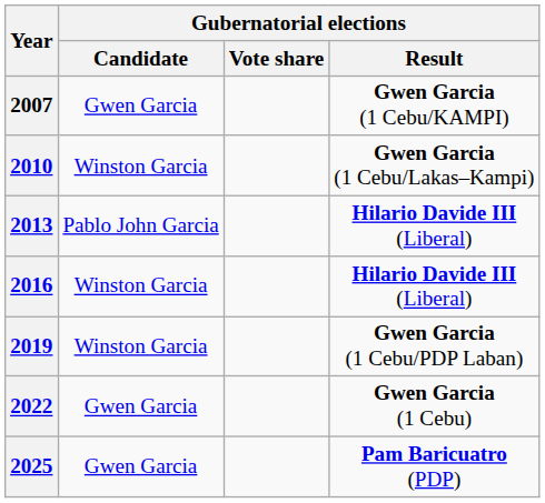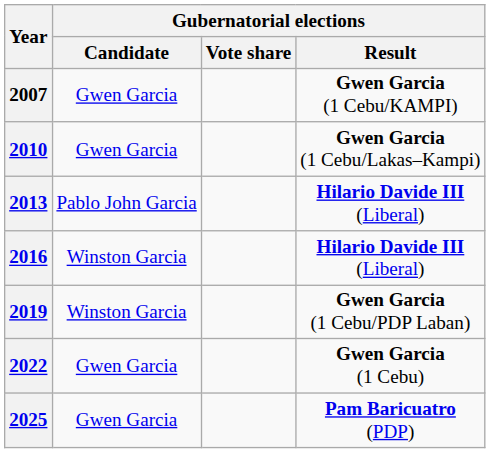2010 | Gubernatorial elections / Candidate: Winston Garcia -> Gwen Garcia
